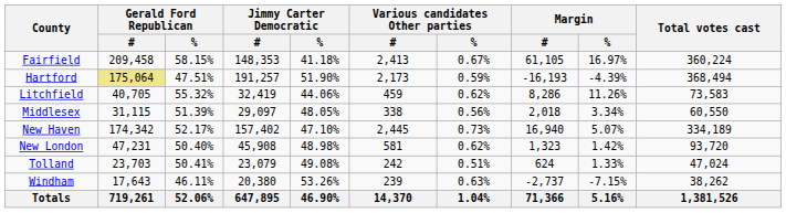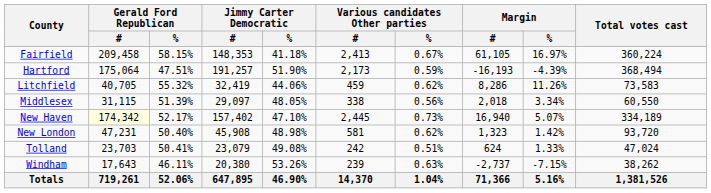Hartford | Gerald Ford Republican / #: khaki background -> no background
New Haven | Gerald Ford Republican / #: no background -> lightyellow background
